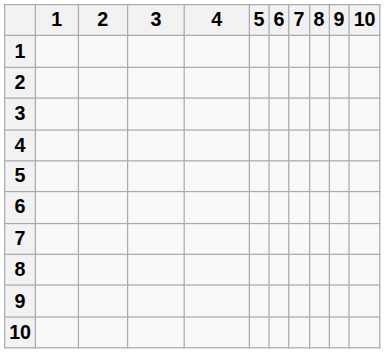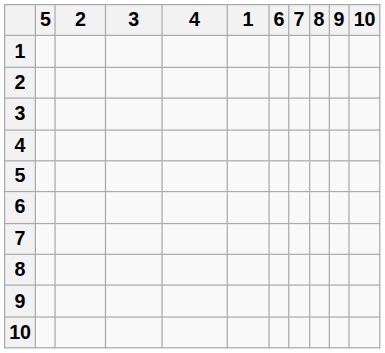columns swapped: 1 <-> 5
